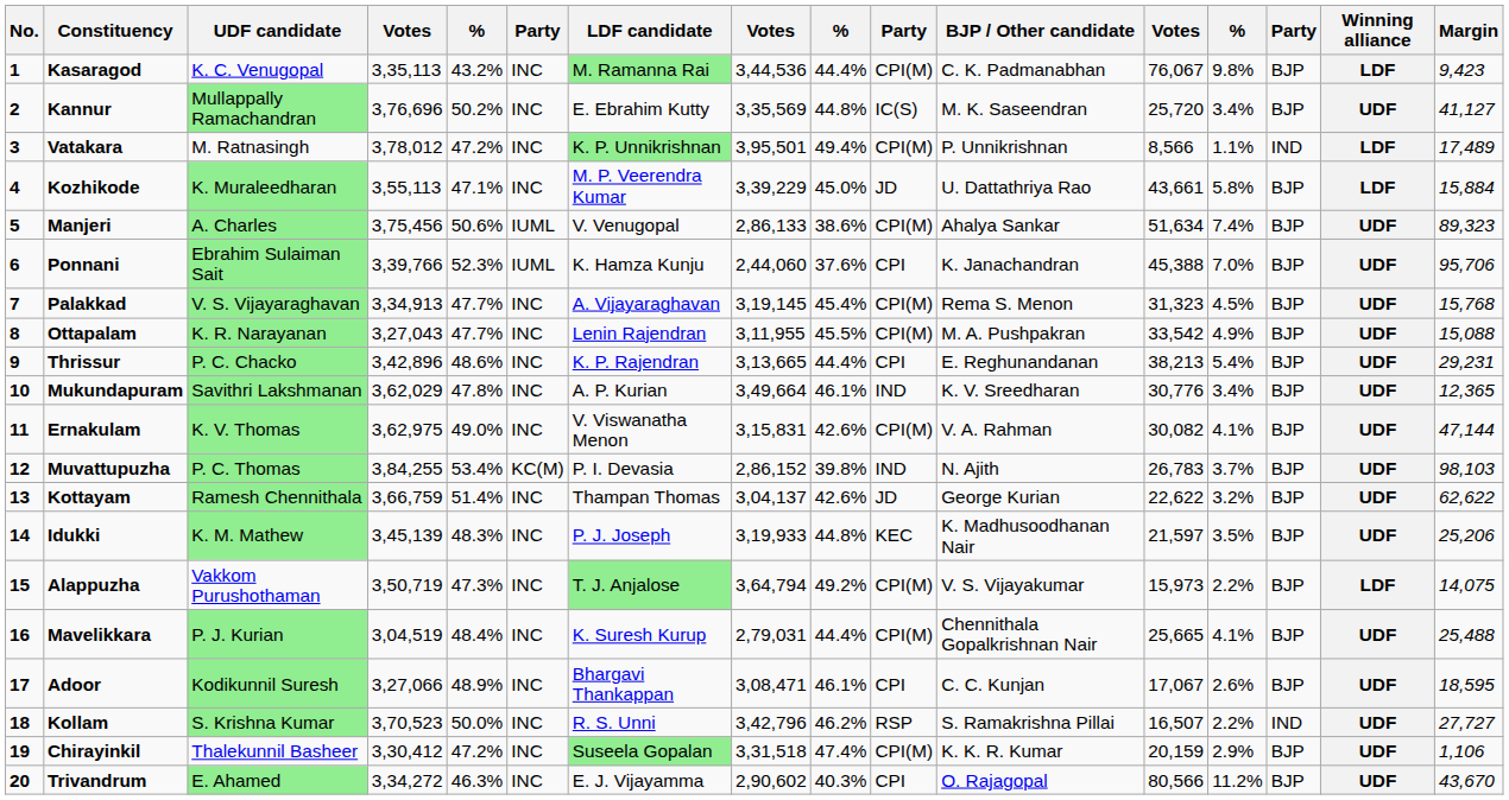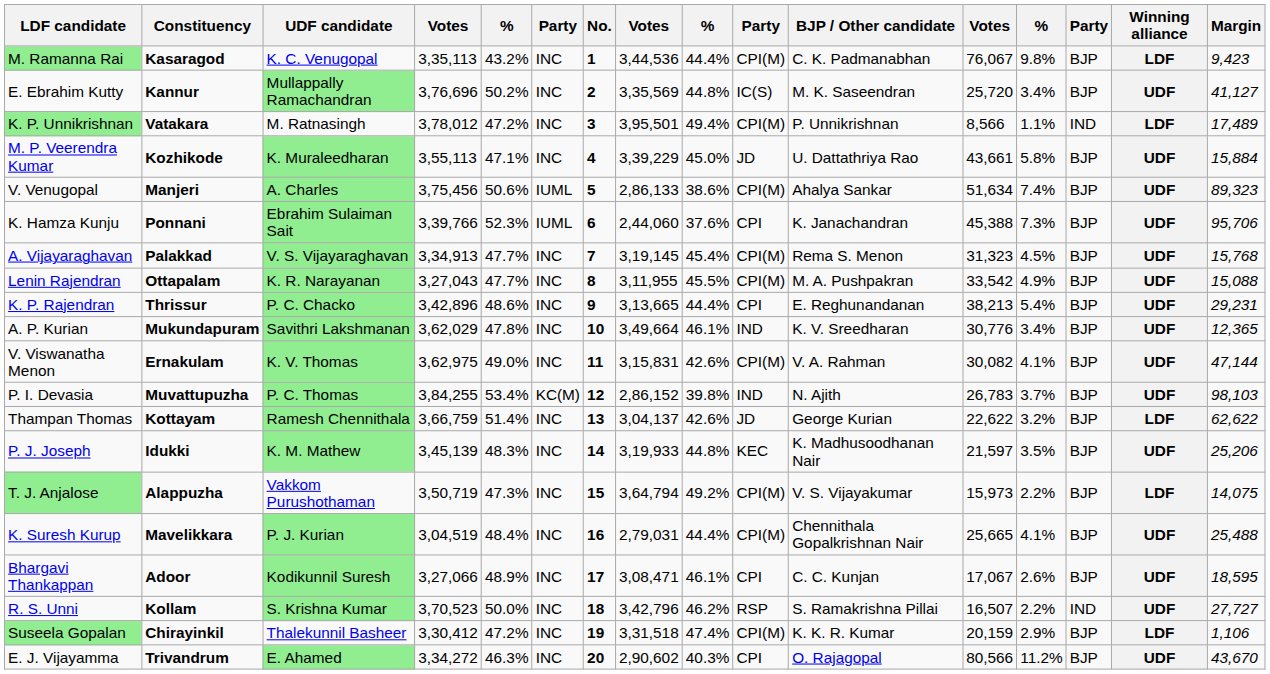columns swapped: No. <-> LDF candidate
Kozhikode | Winning alliance: LDF -> UDF
Ponnani | column 13: 7.0% -> 7.3%
Kottayam | Winning alliance: UDF -> LDF
Chirayinkil | Winning alliance: UDF -> LDF
